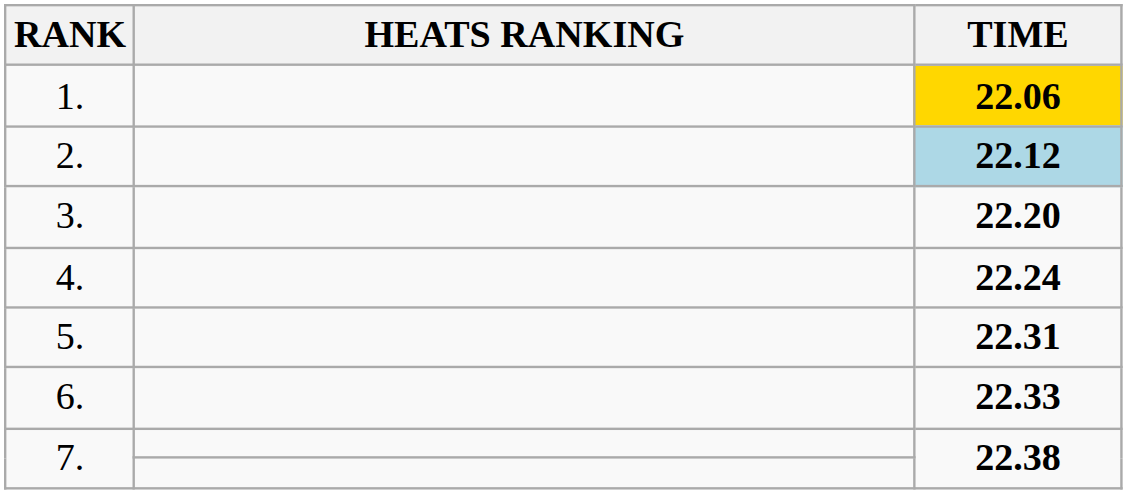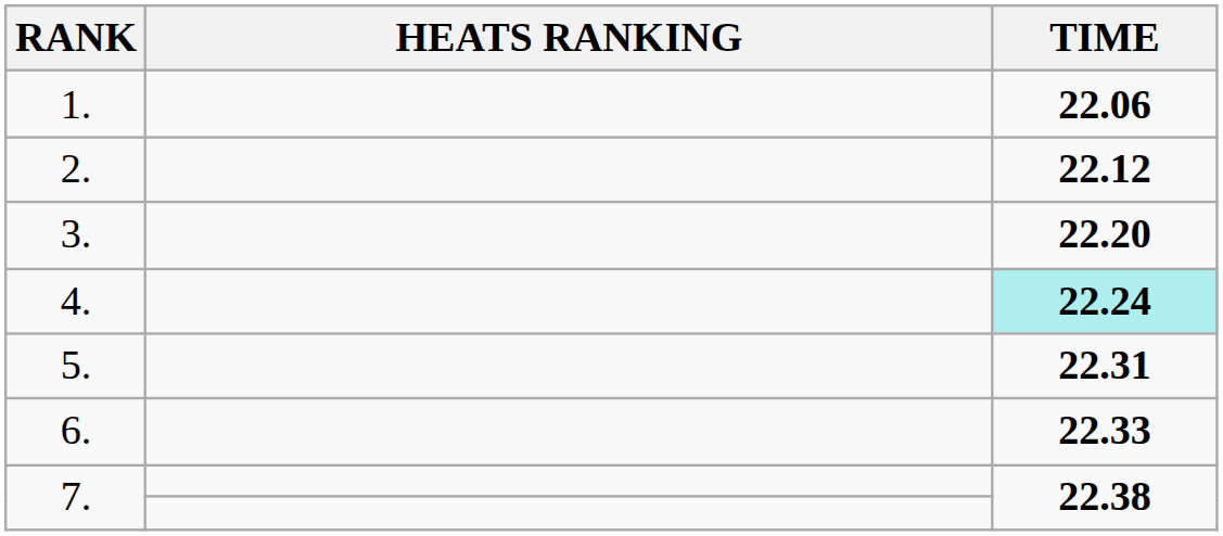1. | TIME: gold background -> no background
2. | TIME: lightblue background -> no background
4. | TIME: no background -> paleturquoise background
